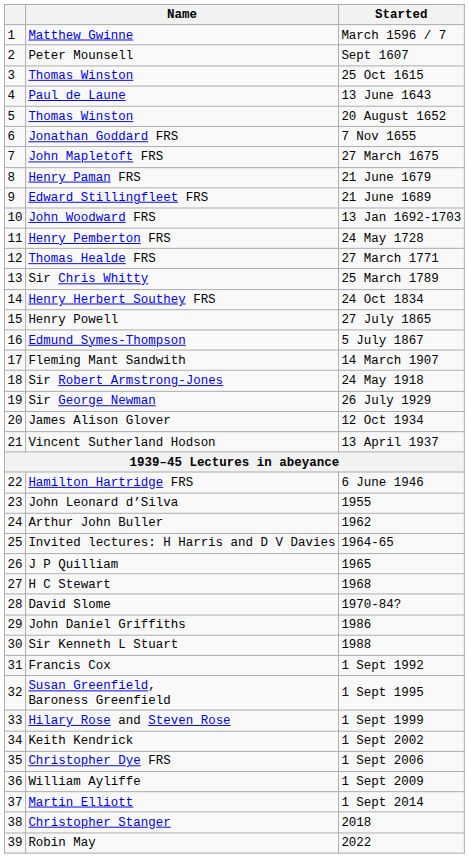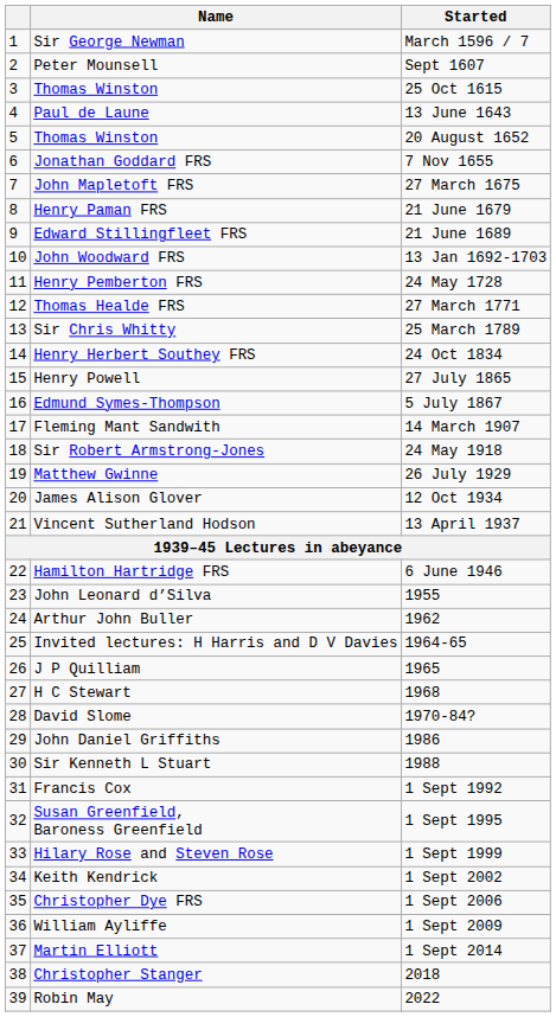March 1596 / 7 | Name: Matthew Gwinne -> Sir George Newman
26 July 1929 | Name: Sir George Newman -> Matthew Gwinne
